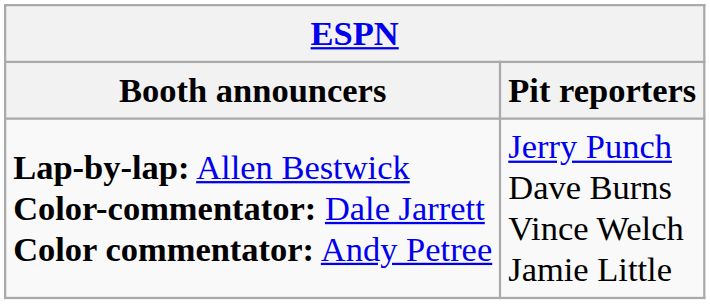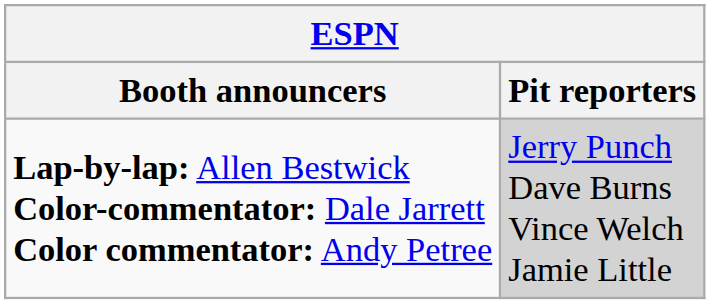row 3 | Pit reporters: no background -> lightgrey background
